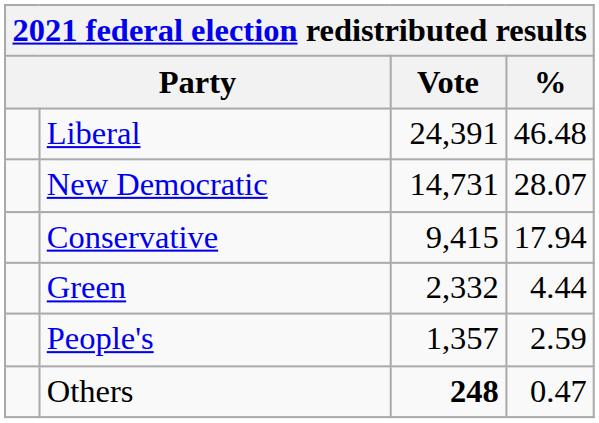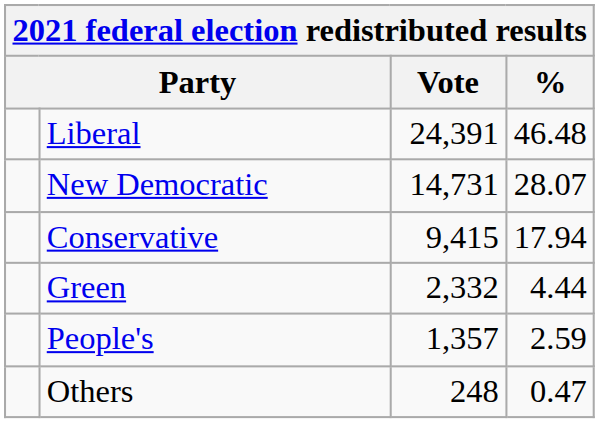Others | Vote: bold -> normal
